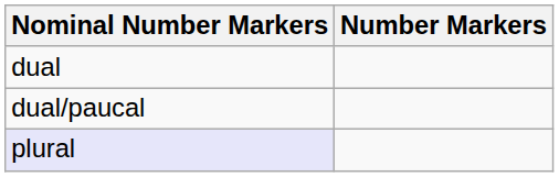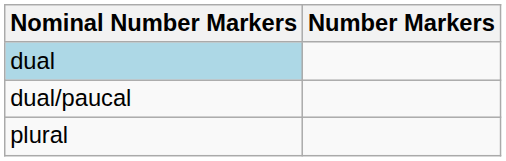dual | Nominal Number Markers: no background -> lightblue background
plural | Nominal Number Markers: lavender background -> no background
